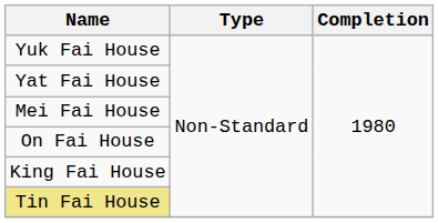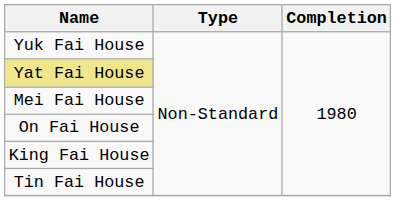Yat Fai House | Name: no background -> khaki background
Tin Fai House | Name: khaki background -> no background
